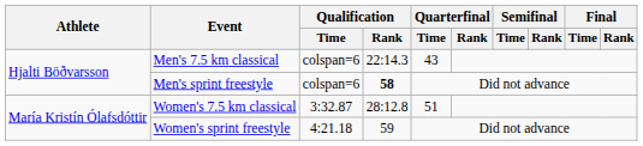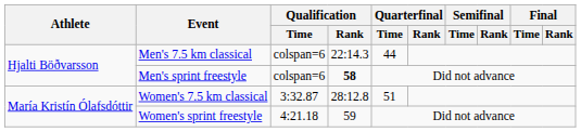Men's 7.5 km classical | Quarterfinal / Time: 43 -> 44
